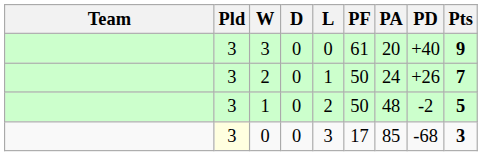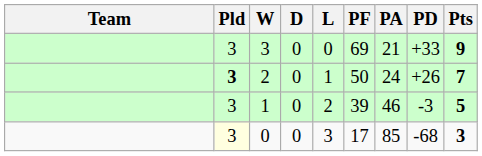row 2 | PF: 61 -> 69
row 2 | PA: 20 -> 21
row 2 | PD: +40 -> +33
row 3 | Pld: normal -> bold
row 4 | PF: 50 -> 39
row 4 | PA: 48 -> 46
row 4 | PD: -2 -> -3
